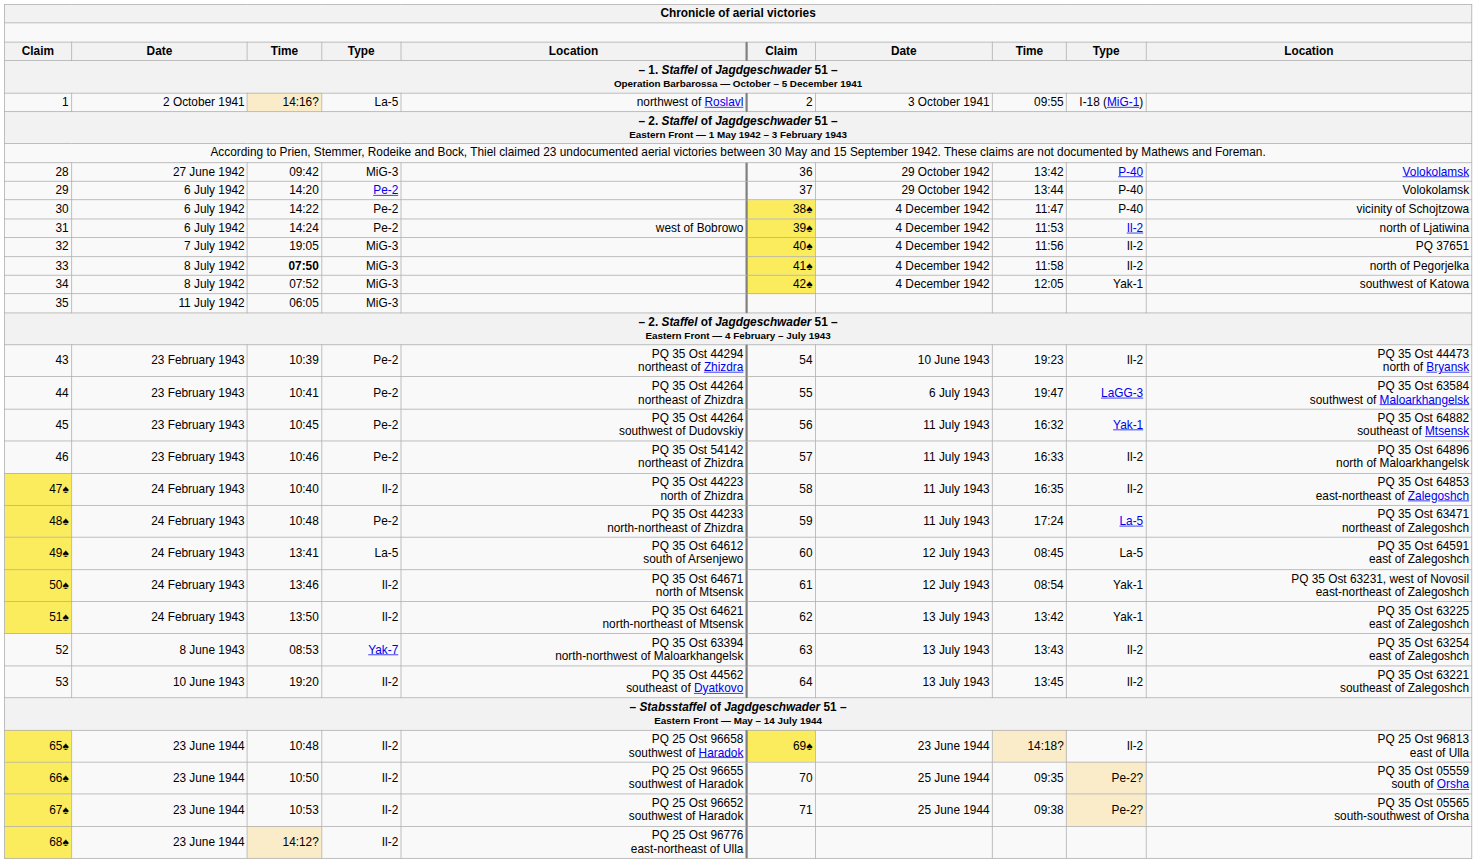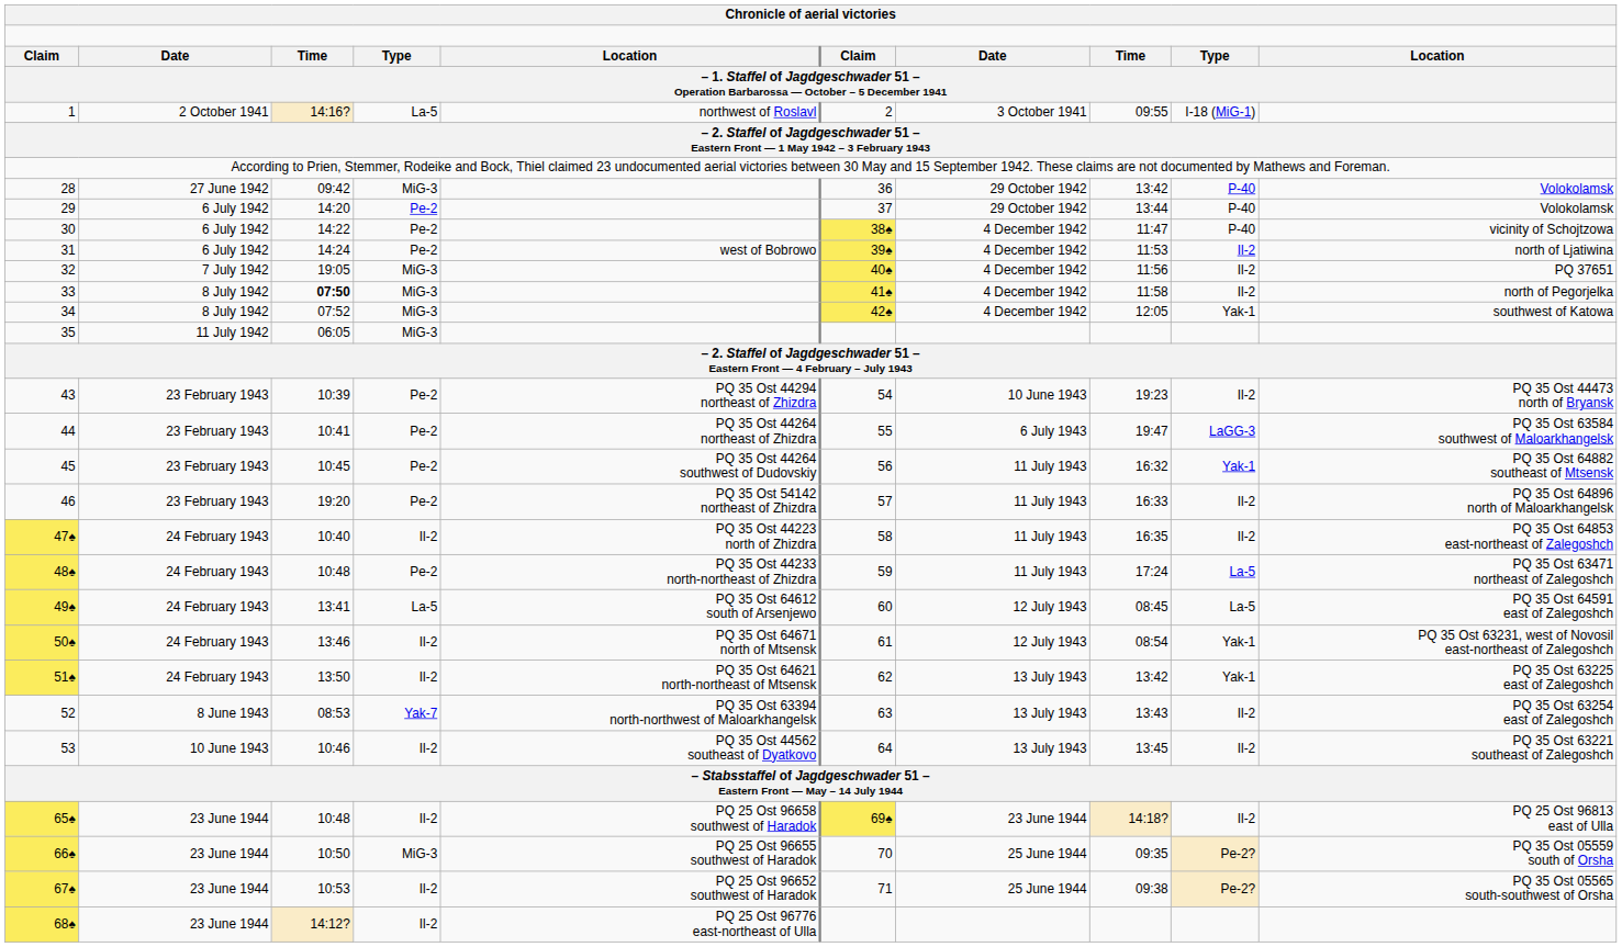46 | column 3: 10:46 -> 19:20
53 | column 3: 19:20 -> 10:46
66♠ | column 4: Il-2 -> MiG-3
